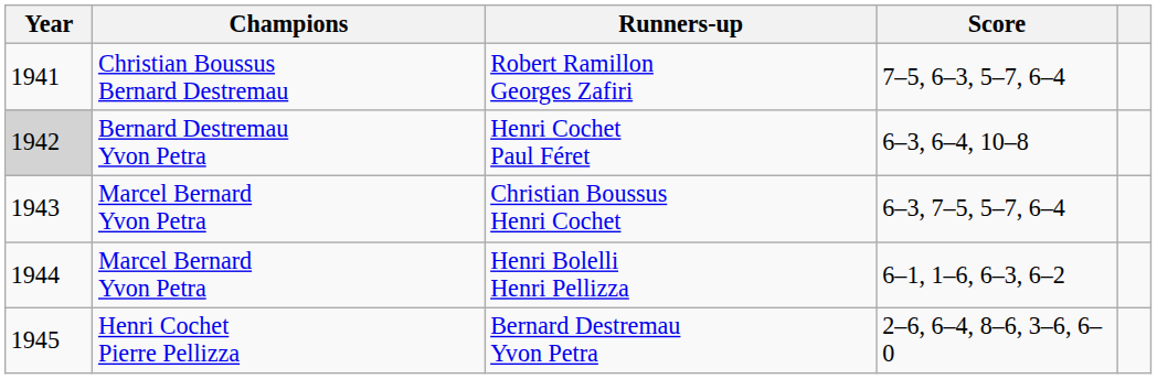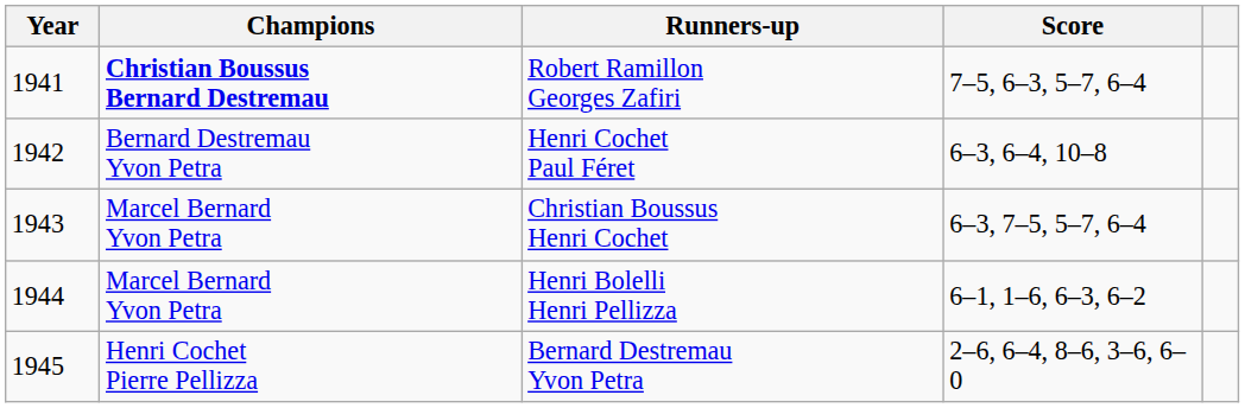Robert Ramillon Georges Zafiri | Champions: normal -> bold
Henri Cochet Paul Féret | Year: lightgrey background -> no background
